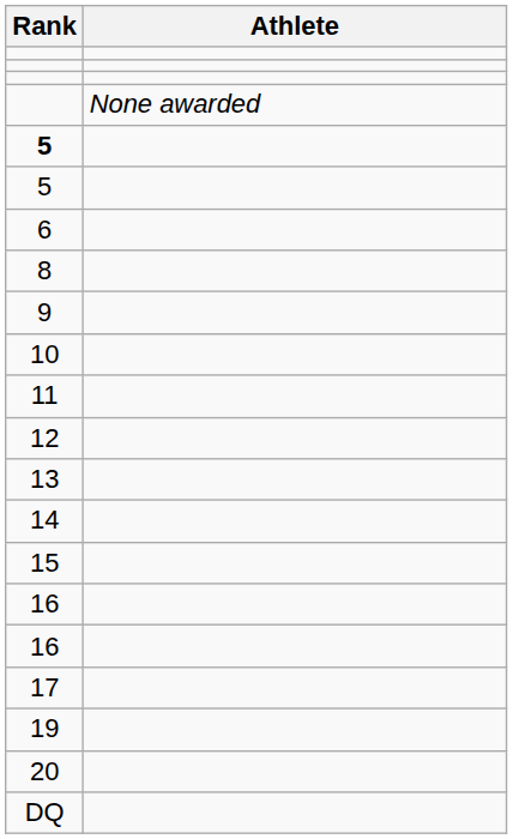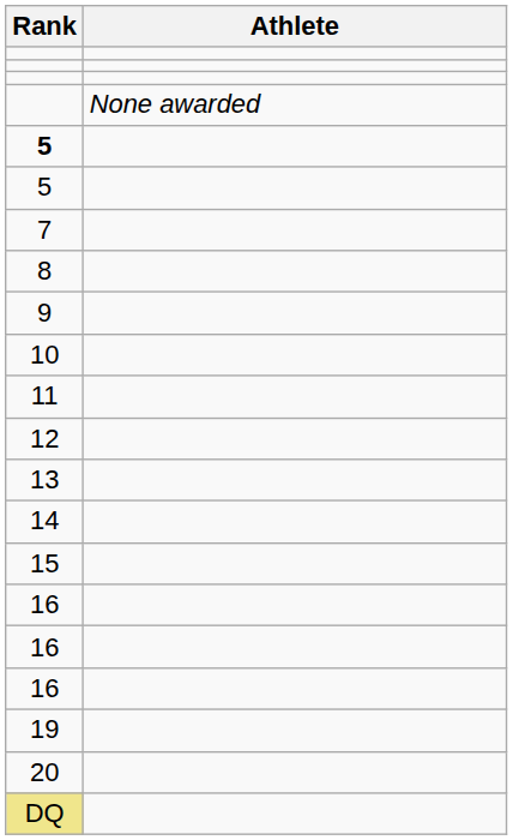row 8 | Rank: 6 -> 7
row 19 | Rank: 17 -> 16
row 22 | Rank: no background -> khaki background
